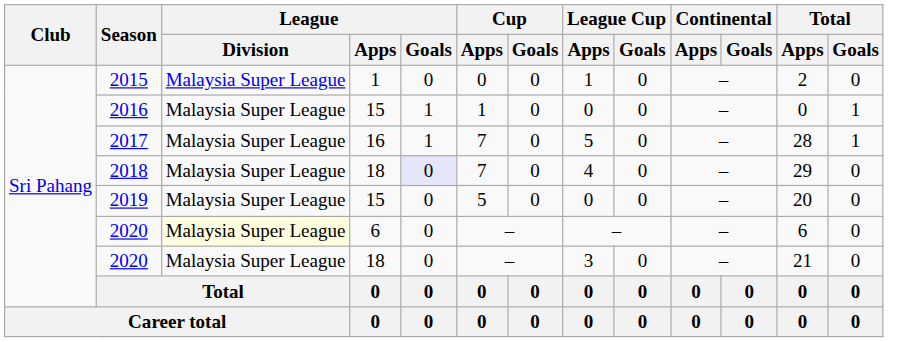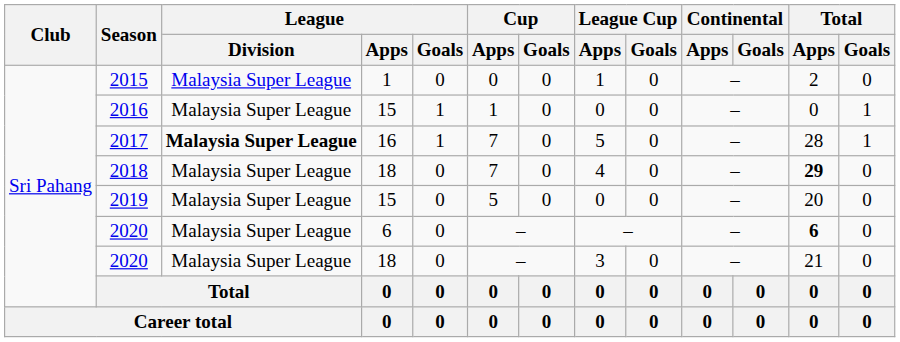2017 | League / Division: normal -> bold
2018 | League / Goals: lavender background -> no background
2018 | Total / Apps: normal -> bold
2020 / 6 | League / Division: lightyellow background -> no background
2020 / 6 | Total / Apps: normal -> bold
